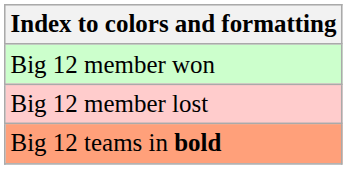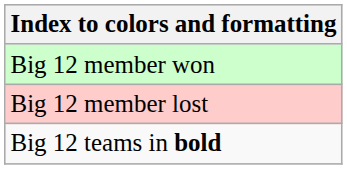row 4 | column 1: lightsalmon background -> no background
